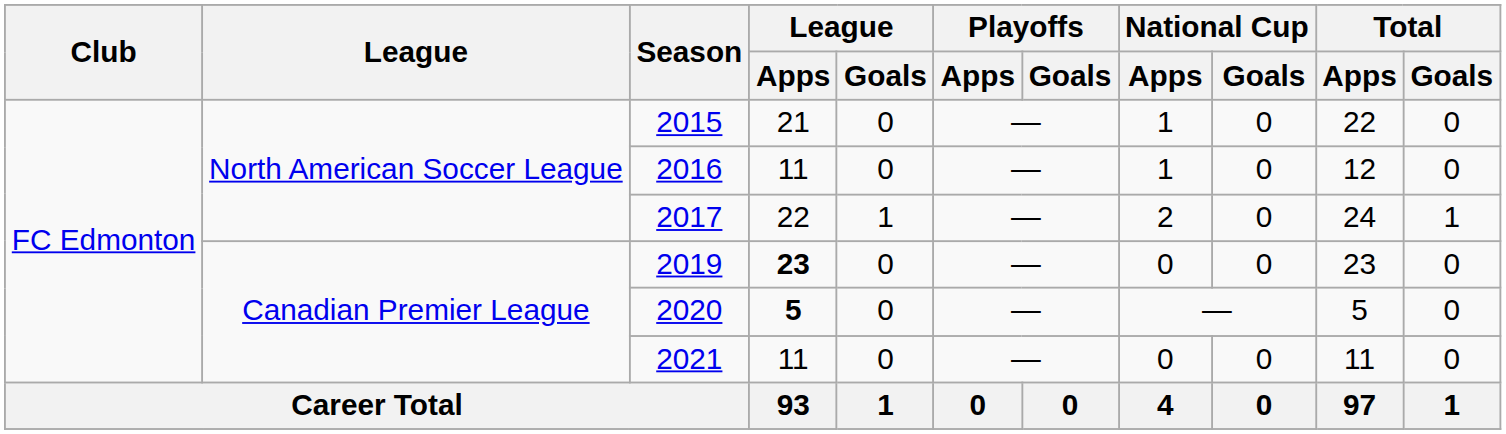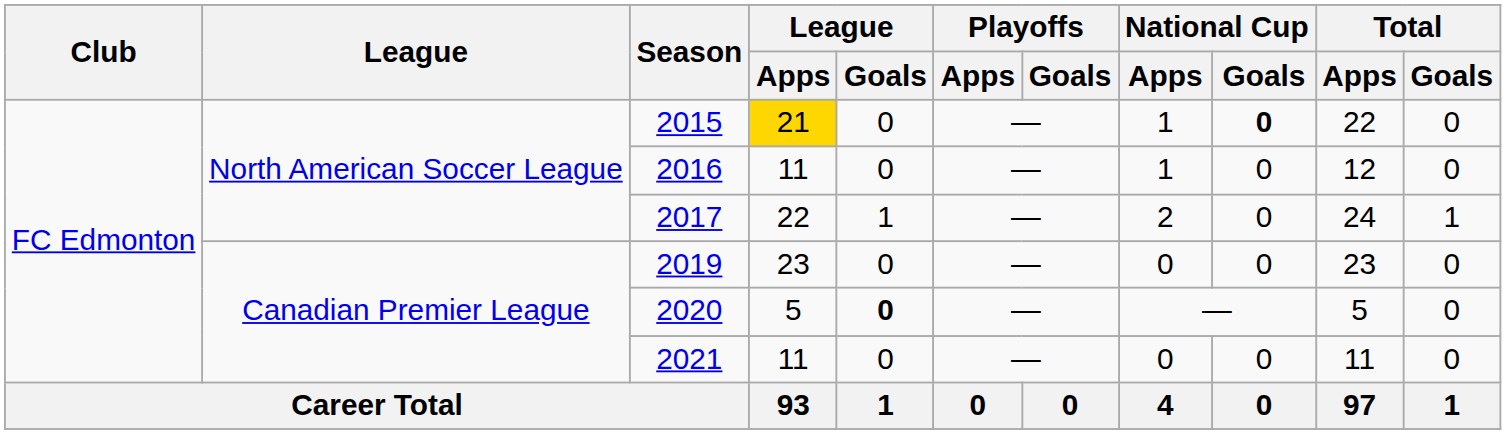2015 | League / Apps: no background -> gold background
2015 | National Cup / Goals: normal -> bold
2019 | League / Apps: bold -> normal
2020 | League / Apps: bold -> normal
2020 | League / Goals: normal -> bold
